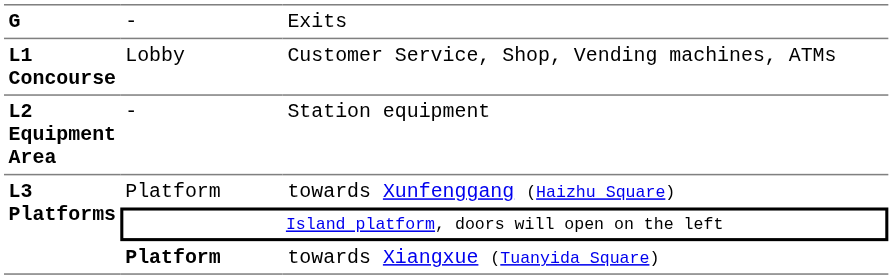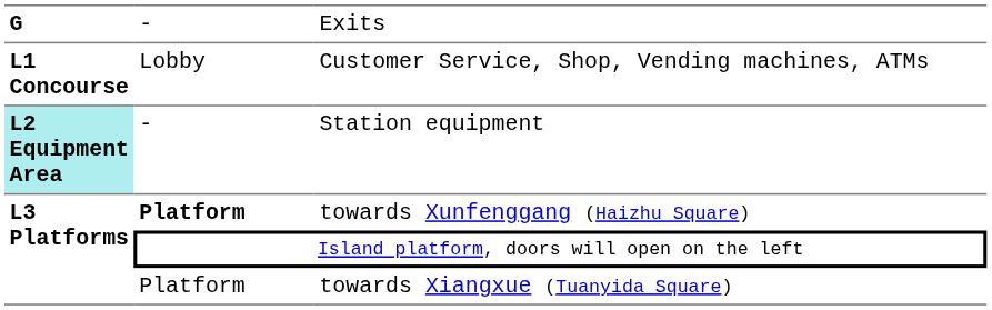Station equipment | column 1: no background -> paleturquoise background
towards Xunfenggang (Haizhu Square) | column 2: normal -> bold
towards Xiangxue (Tuanyida Square) | column 2: bold -> normal
